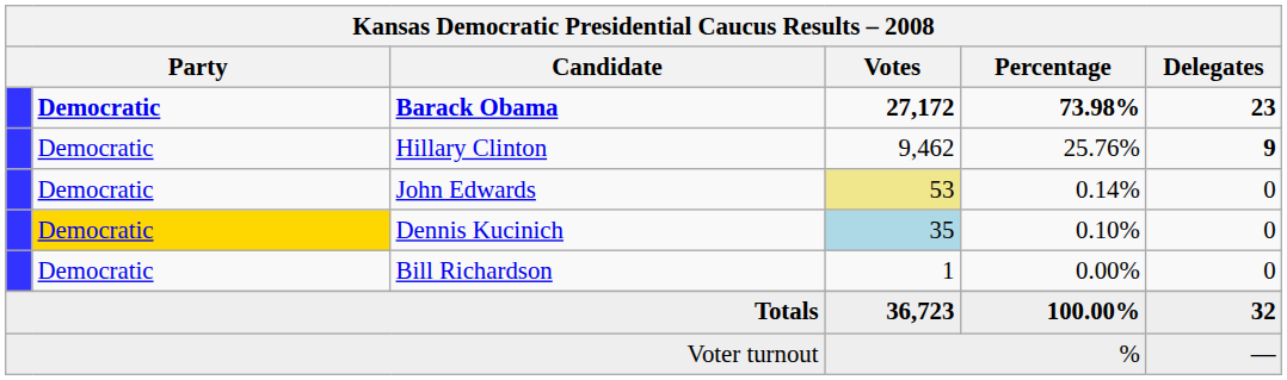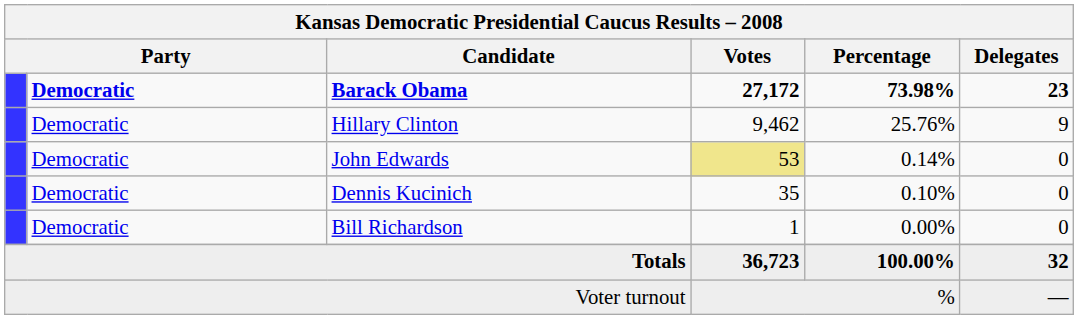Hillary Clinton | Delegates: bold -> normal
Dennis Kucinich | column 2: gold background -> no background
Dennis Kucinich | Votes: lightblue background -> no background
